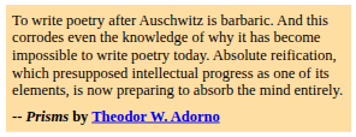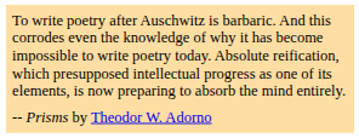row 2 | column 1: bold -> normal
